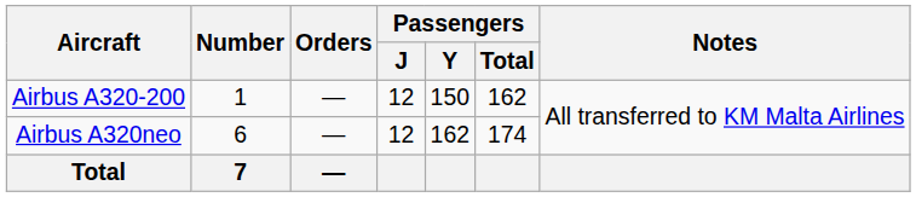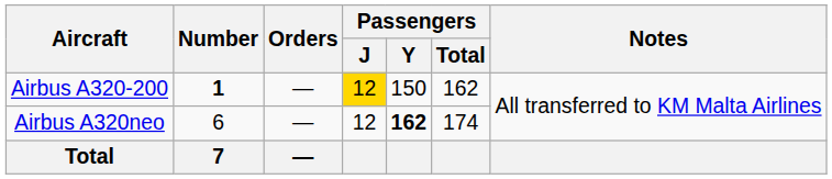Airbus A320-200 | Number: normal -> bold
Airbus A320-200 | Passengers / J: no background -> gold background
Airbus A320neo | Passengers / Y: normal -> bold
